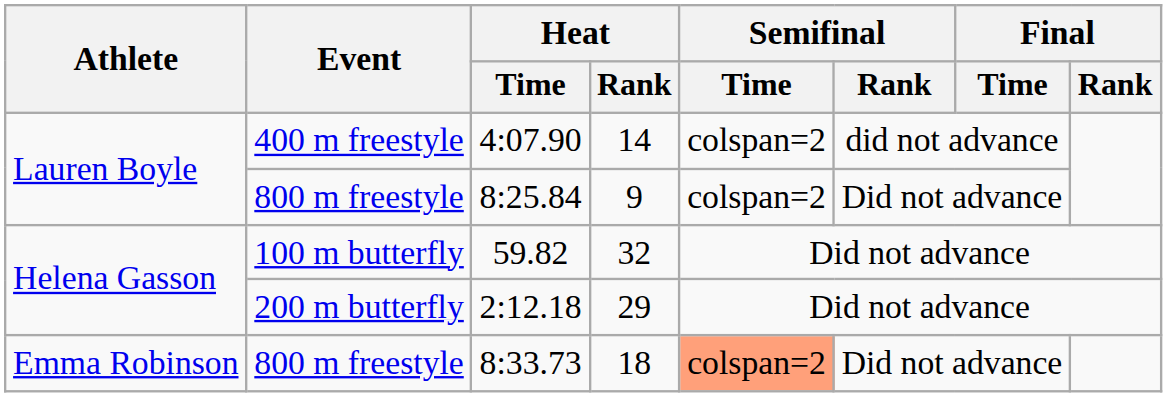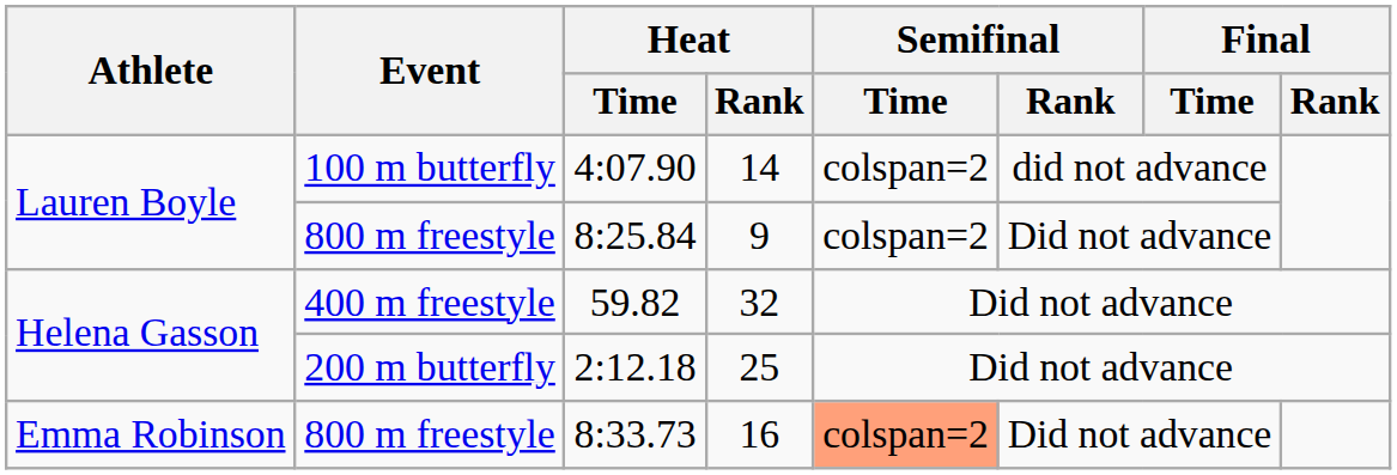4:07.90 | Event: 400 m freestyle -> 100 m butterfly
59.82 | Event: 100 m butterfly -> 400 m freestyle
2:12.18 | Heat / Rank: 29 -> 25
8:33.73 | Heat / Rank: 18 -> 16
